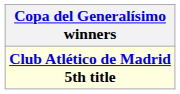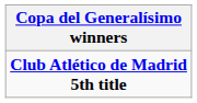row 2 | column 1: lightyellow background -> no background
